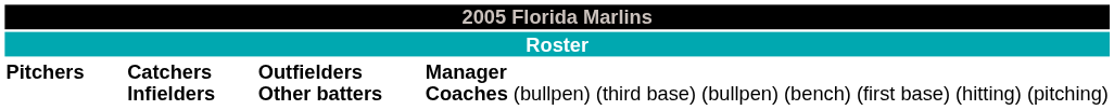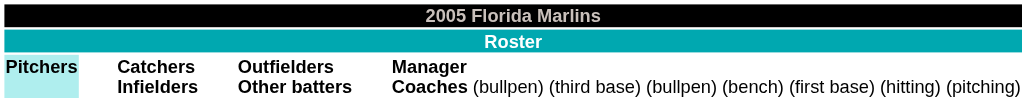Pitchers | column 1: no background -> paleturquoise background
